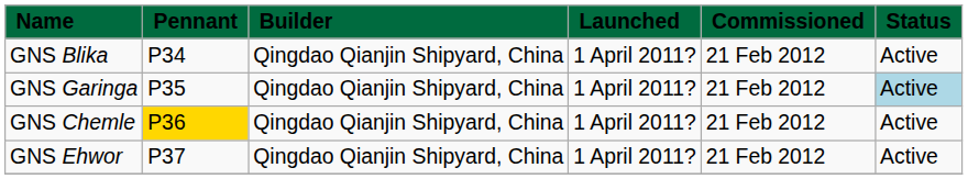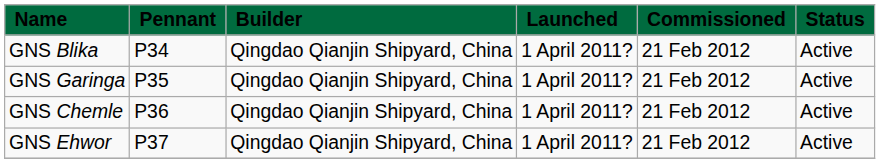GNS Garinga | Status: lightblue background -> no background
GNS Chemle | Pennant: gold background -> no background
